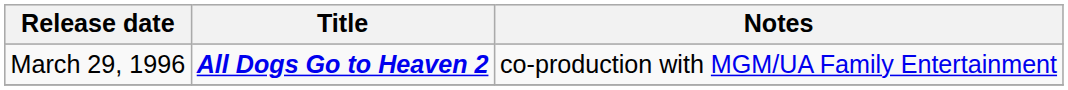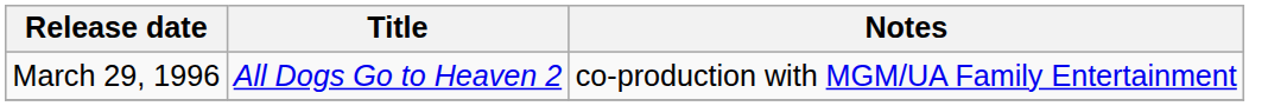row 2 | Title: bold -> normal
